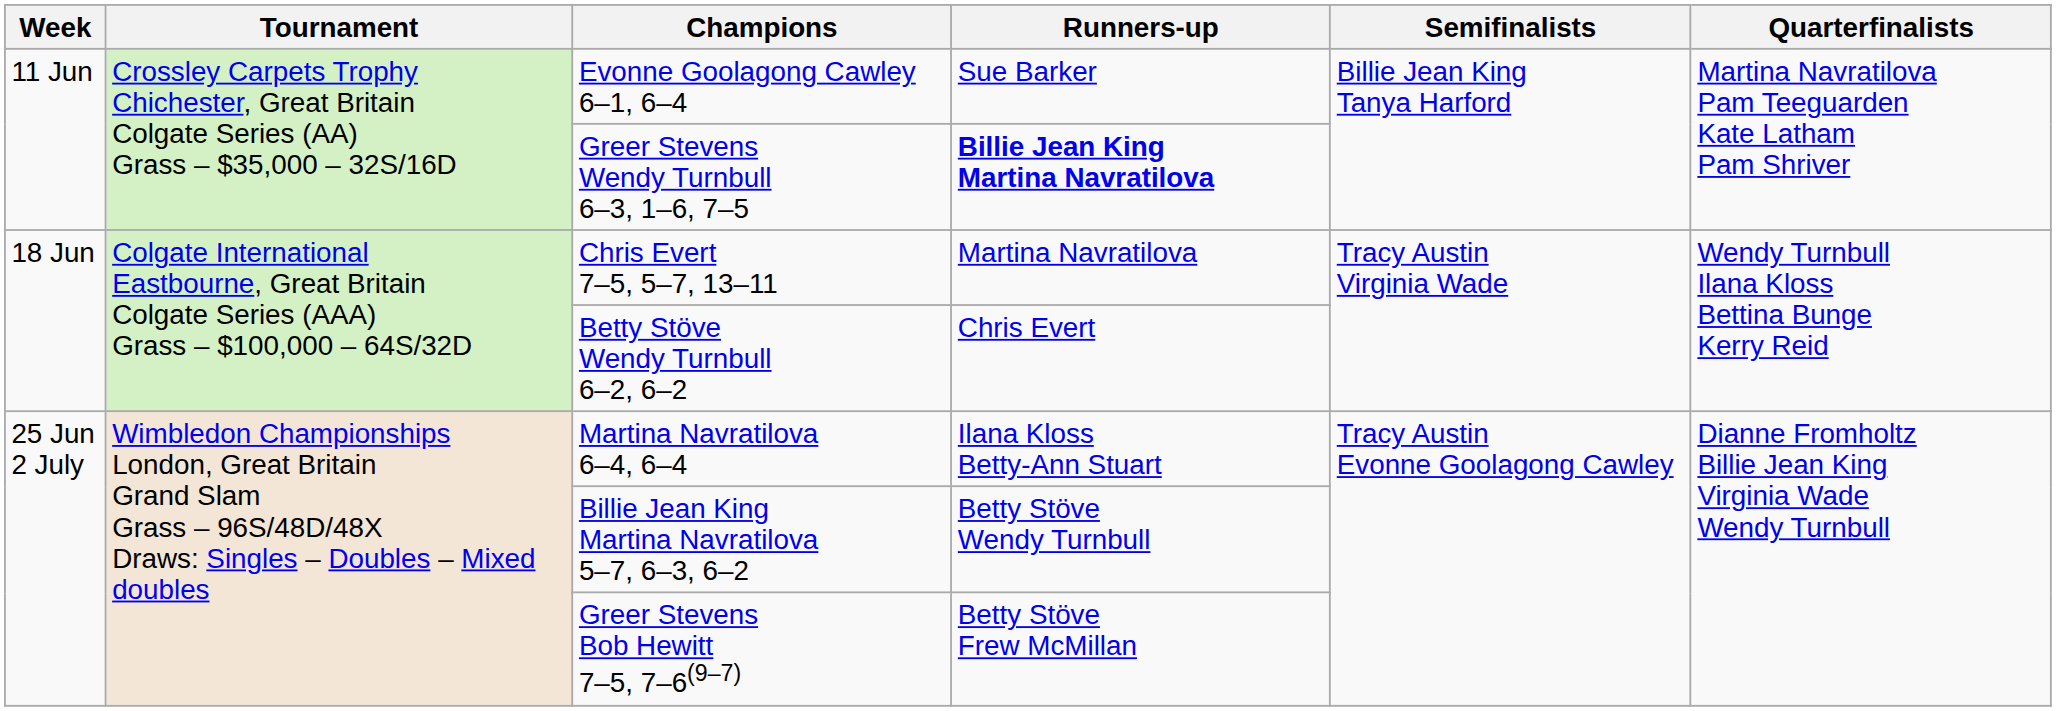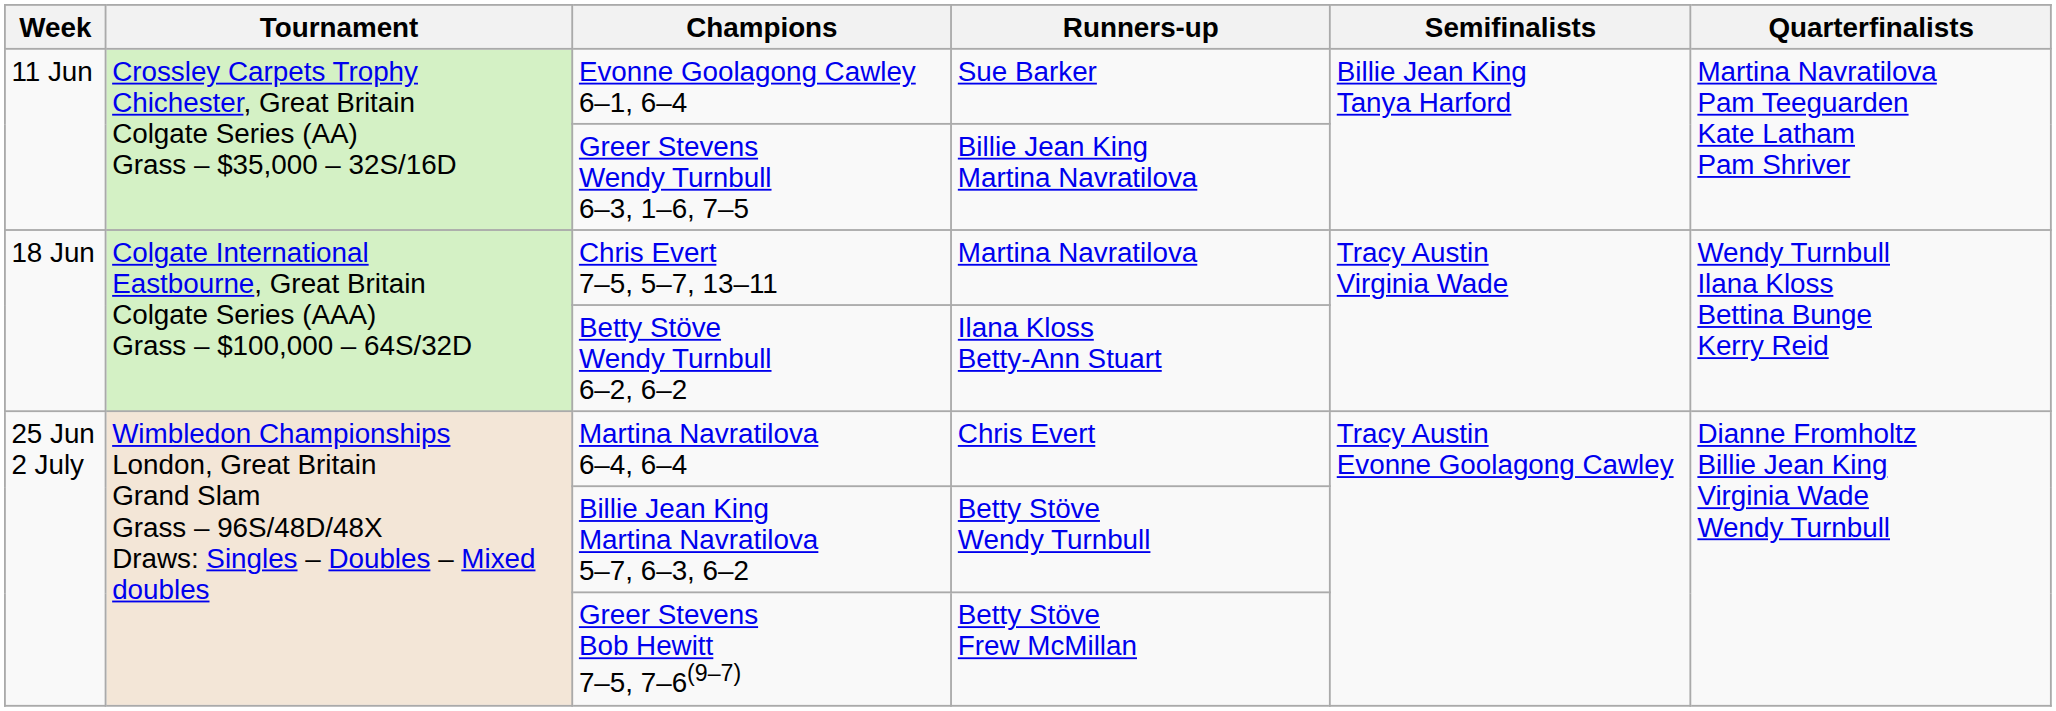Greer Stevens Wendy Turnbull 6–3, 1–6, 7–5 | Runners-up: bold -> normal
Betty Stöve Wendy Turnbull 6–2, 6–2 | Runners-up: Chris Evert -> Ilana Kloss Betty-Ann Stuart
Martina Navratilova 6–4, 6–4 | Runners-up: Ilana Kloss Betty-Ann Stuart -> Chris Evert
